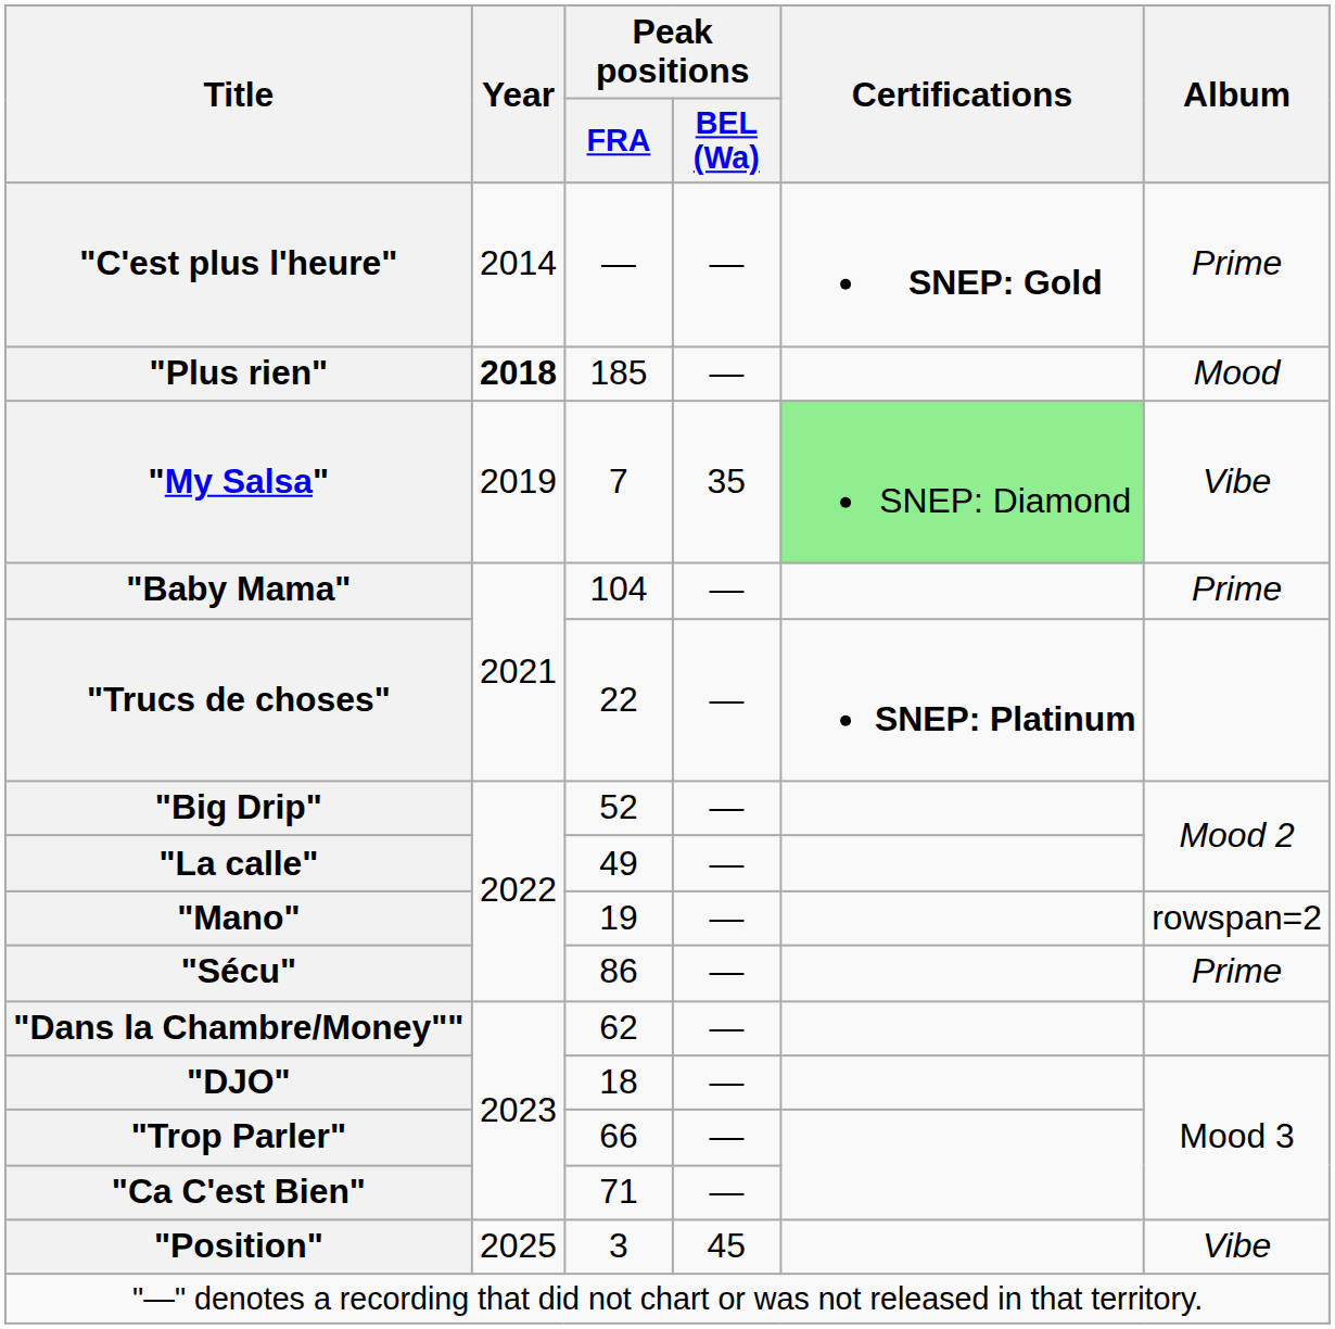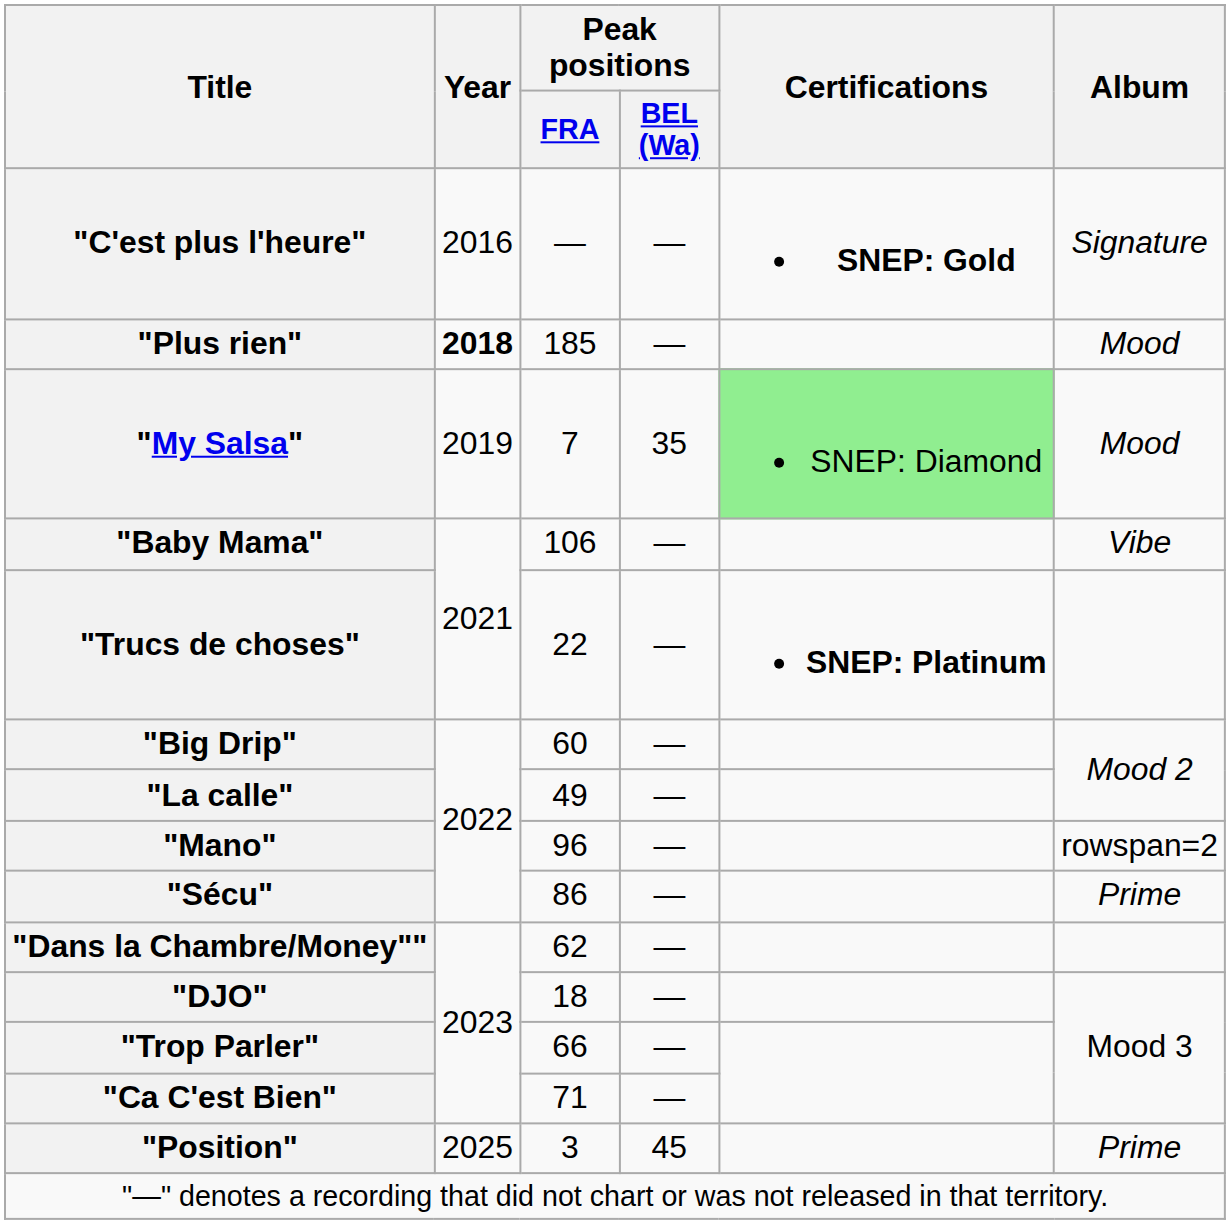"C'est plus l'heure" | Year: 2014 -> 2016
"C'est plus l'heure" | Album: Prime -> Signature
"My Salsa" | Album: Vibe -> Mood
"Baby Mama" | Peak positions / FRA: 104 -> 106
"Baby Mama" | Album: Prime -> Vibe
"Big Drip" | Peak positions / FRA: 52 -> 60
"Mano" | Peak positions / FRA: 19 -> 96
"Position" | Album: Vibe -> Prime
